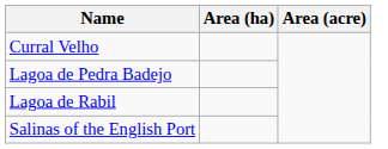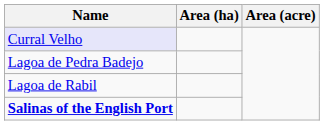Curral Velho | Name: no background -> lavender background
Salinas of the English Port | Name: normal -> bold
